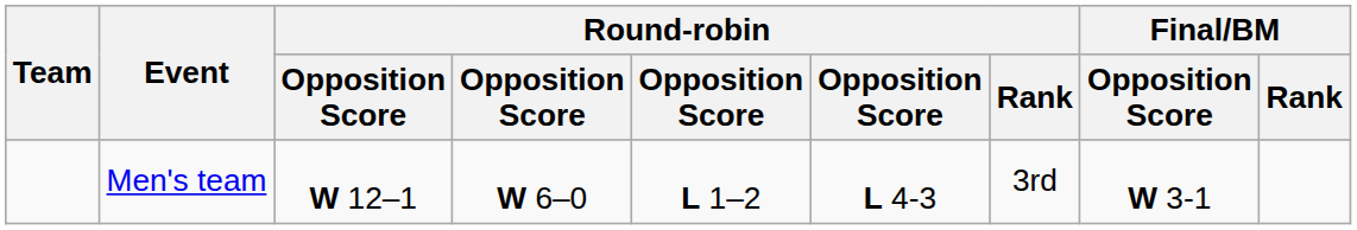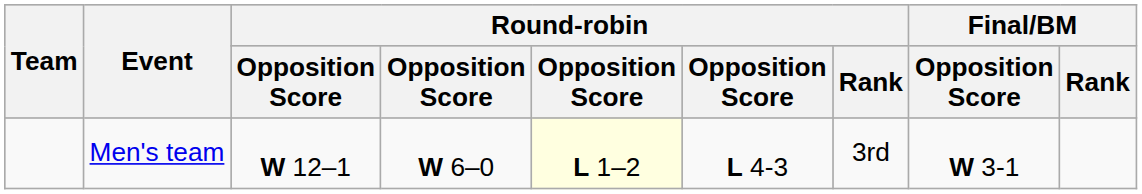Men's team | column 5: no background -> lightyellow background
